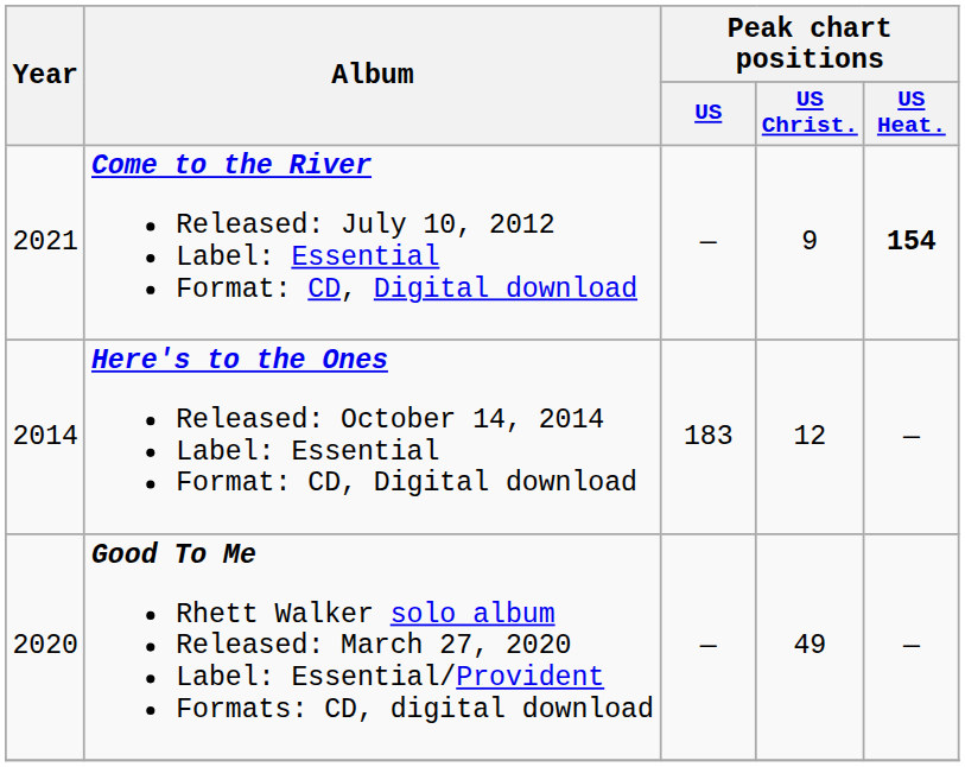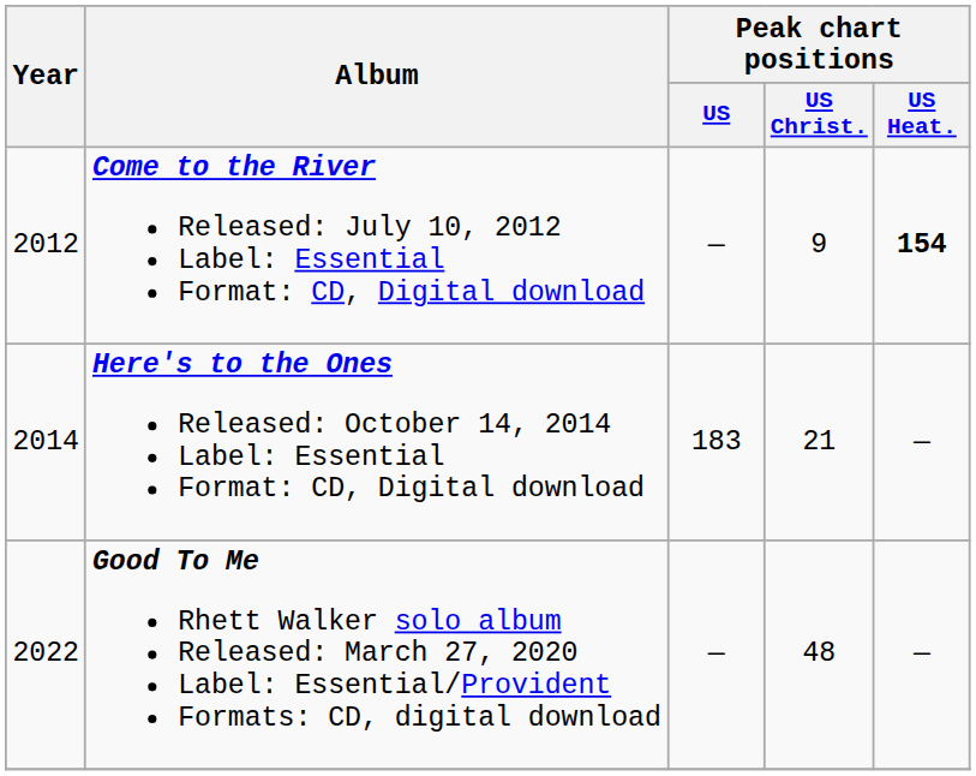row 3 | Year: 2021 -> 2012
row 4 | Peak chart positions / US Christ.: 12 -> 21
row 5 | Year: 2020 -> 2022
row 5 | Peak chart positions / US Christ.: 49 -> 48
